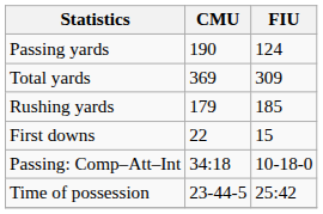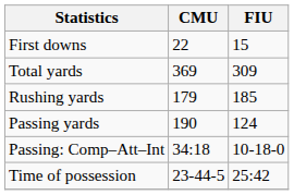rows swapped: First downs <-> Passing yards
